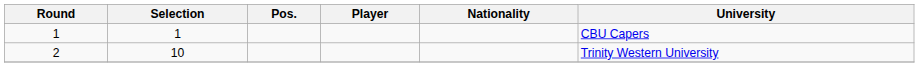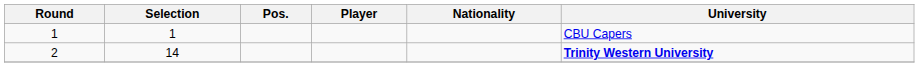2 | Selection: 10 -> 14
2 | University: normal -> bold
